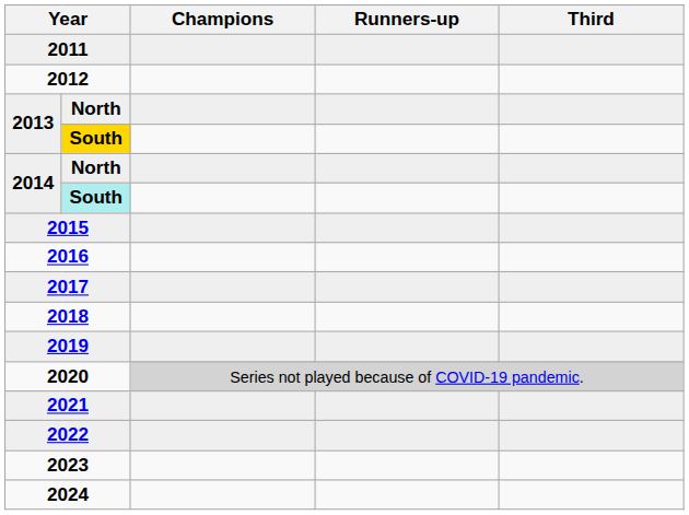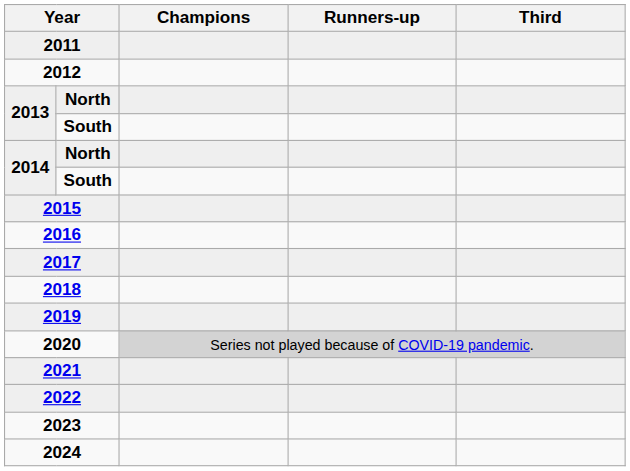2013 / South | column 2: gold background -> no background
2014 / South | column 2: paleturquoise background -> no background
